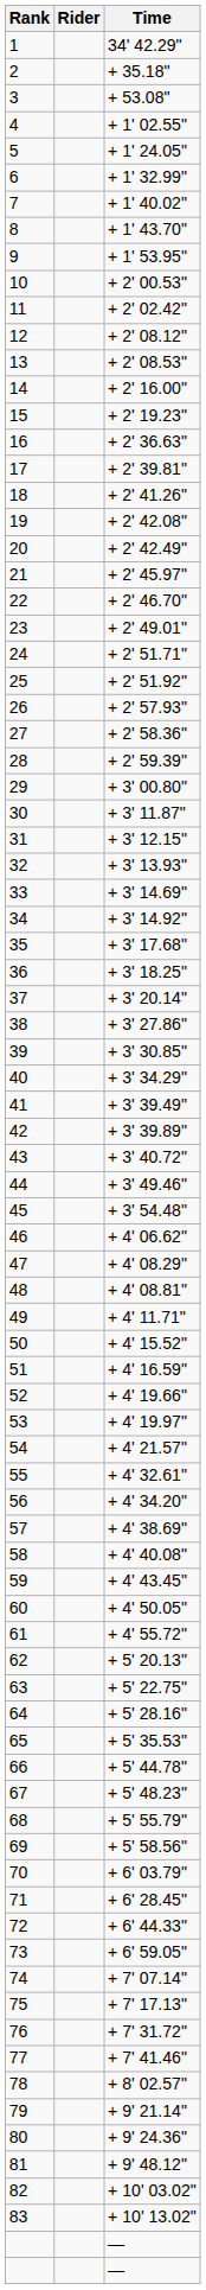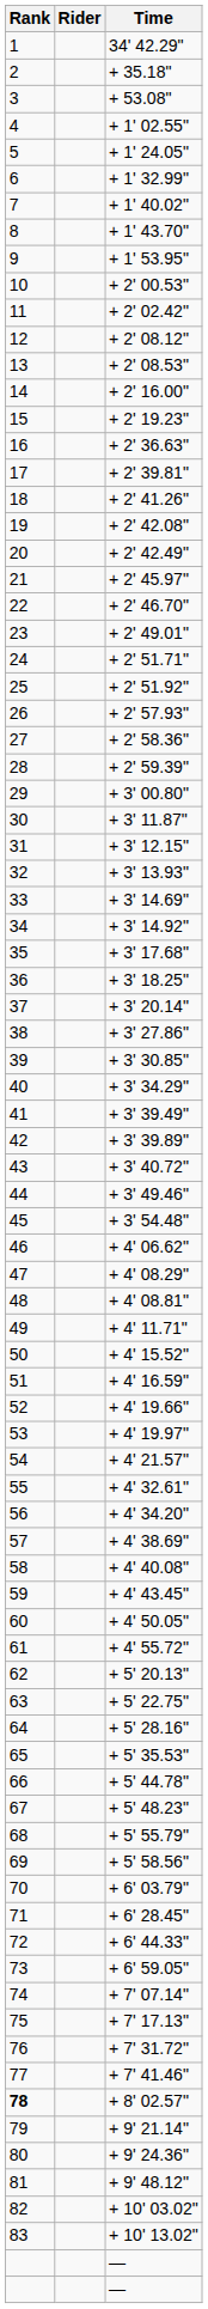78 | Rank: normal -> bold
